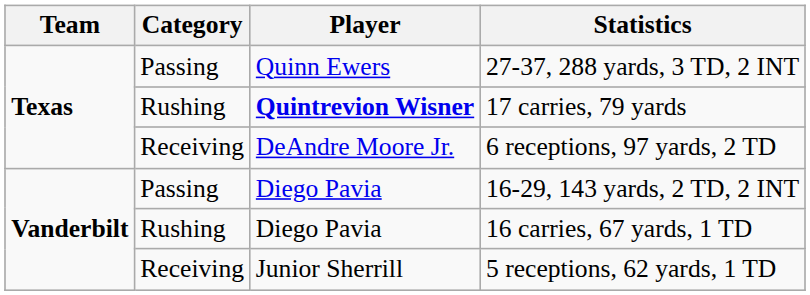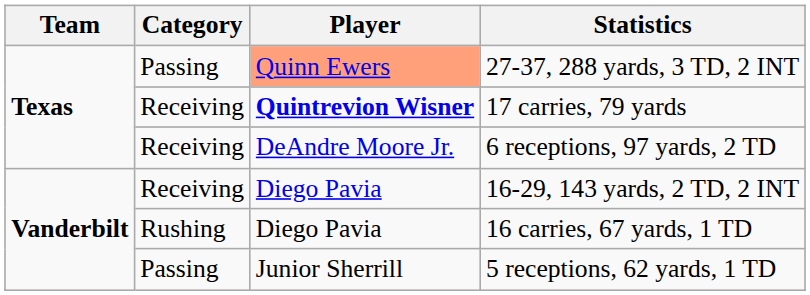27-37, 288 yards, 3 TD, 2 INT | Player: no background -> lightsalmon background
17 carries, 79 yards | Category: Rushing -> Receiving
16-29, 143 yards, 2 TD, 2 INT | Category: Passing -> Receiving
5 receptions, 62 yards, 1 TD | Category: Receiving -> Passing
